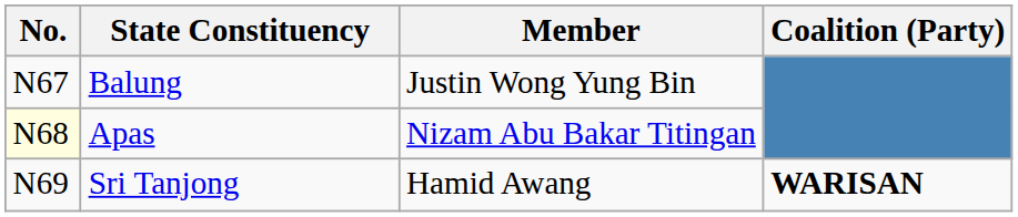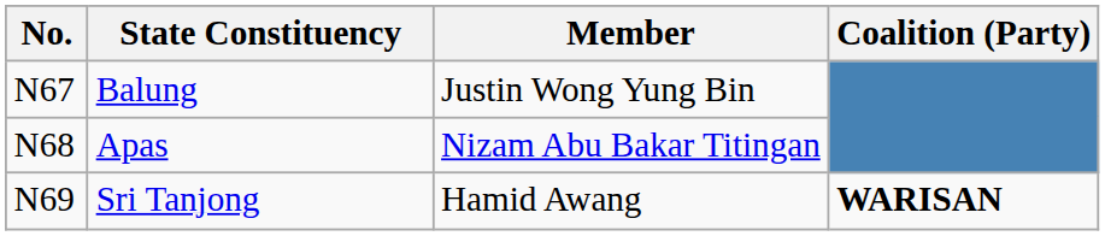Apas | No.: lightyellow background -> no background
